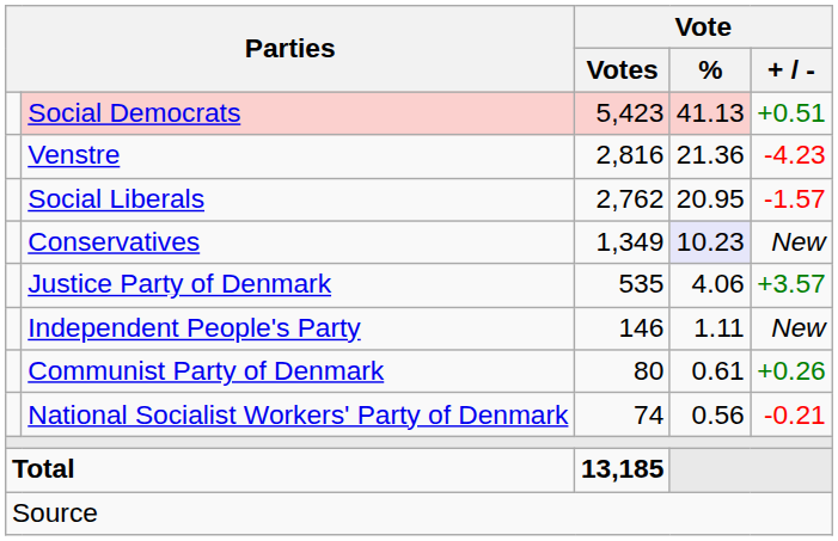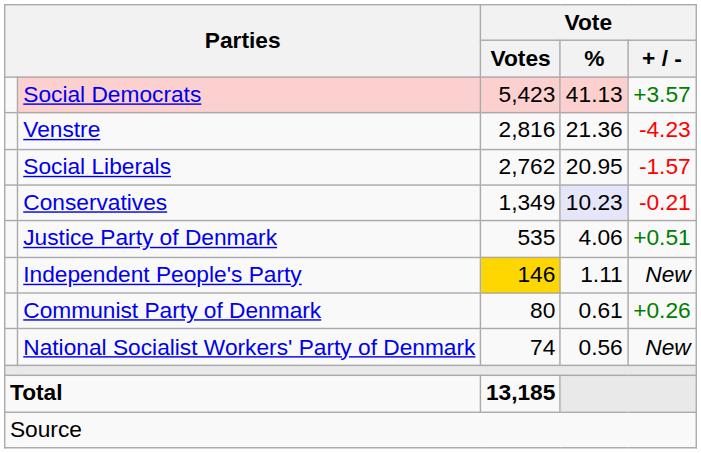Social Democrats | Vote / + / -: +0.51 -> +3.57
Conservatives | Vote / + / -: New -> -0.21
Justice Party of Denmark | Vote / + / -: +3.57 -> +0.51
Independent People's Party | Vote / Votes: no background -> gold background
National Socialist Workers' Party of Denmark | Vote / + / -: -0.21 -> New
